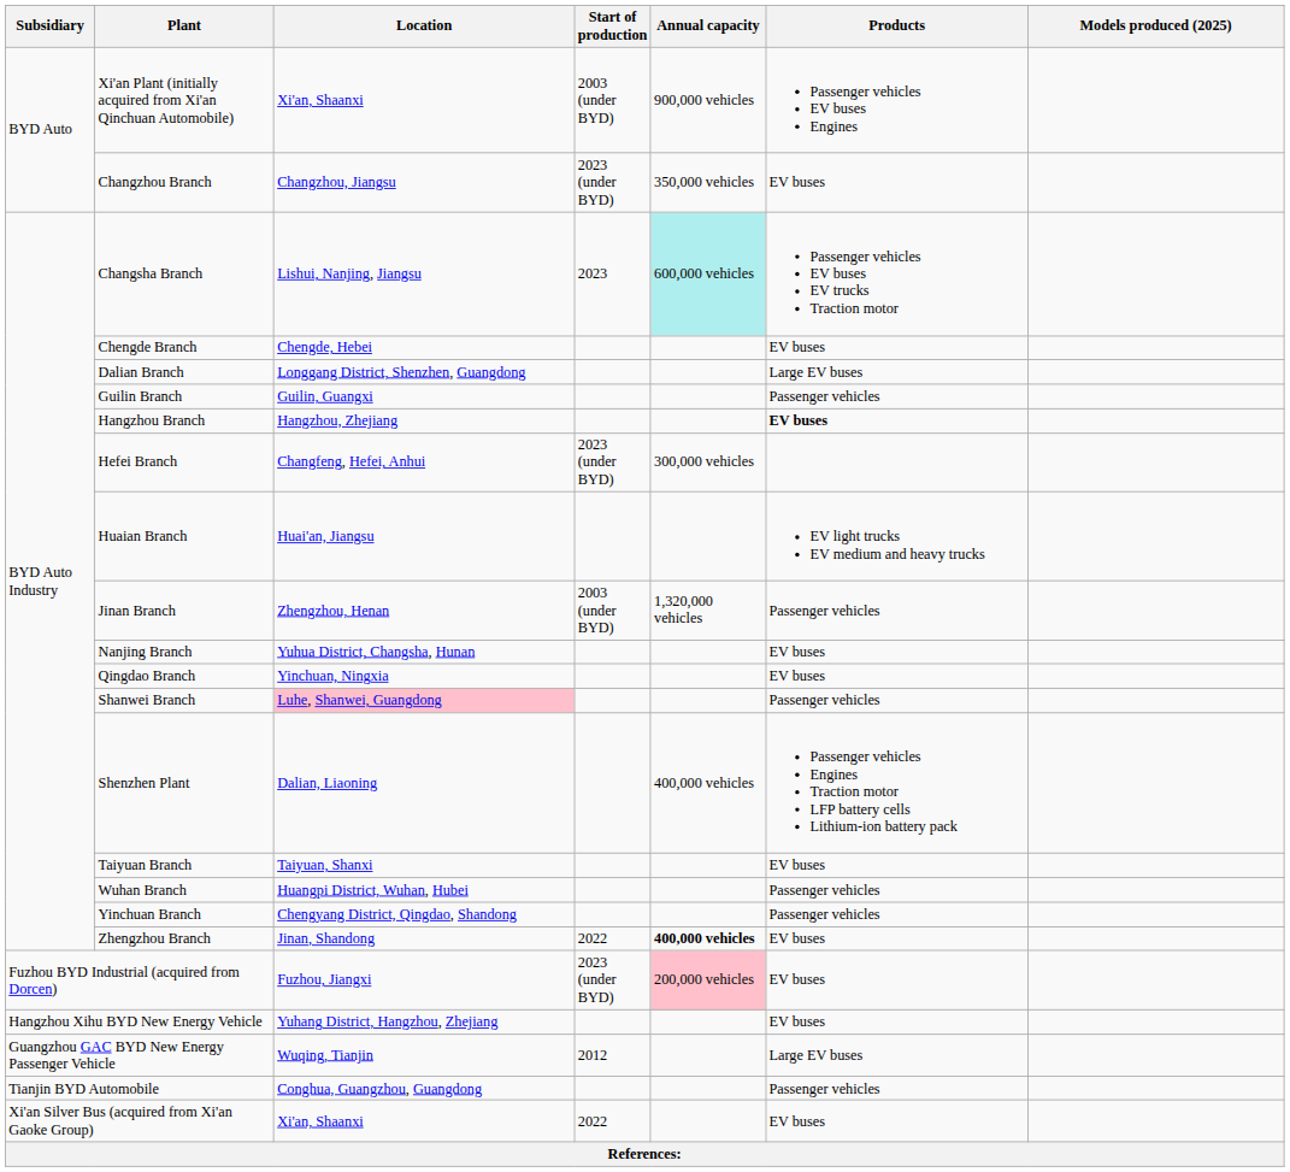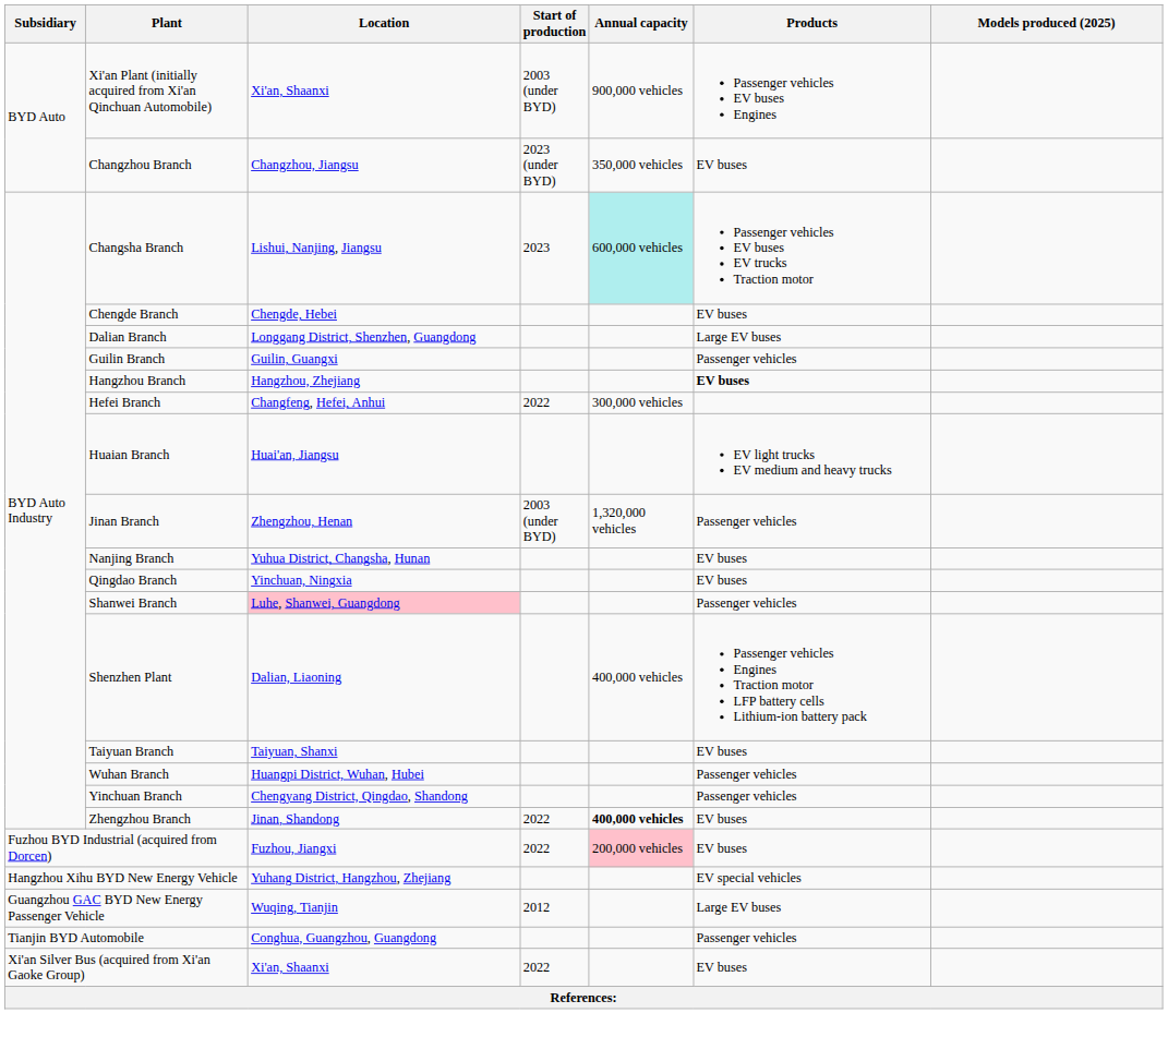Hefei Branch | Start of production: 2023 (under BYD) -> 2022
Fuzhou BYD Industrial (acquired from Dorcen) | Start of production: 2023 (under BYD) -> 2022
Hangzhou Xihu BYD New Energy Vehicle | Products: EV buses -> EV special vehicles
